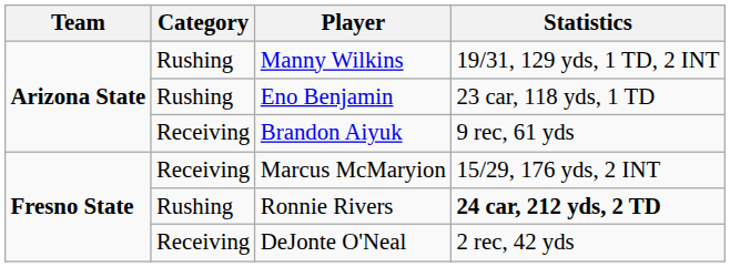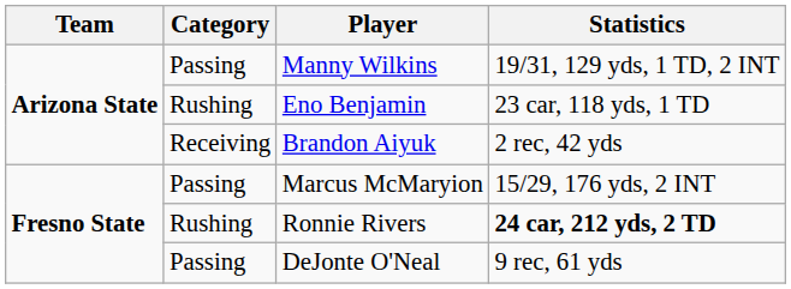Manny Wilkins | Category: Rushing -> Passing
Brandon Aiyuk | Statistics: 9 rec, 61 yds -> 2 rec, 42 yds
Marcus McMaryion | Category: Receiving -> Passing
DeJonte O'Neal | Category: Receiving -> Passing
DeJonte O'Neal | Statistics: 2 rec, 42 yds -> 9 rec, 61 yds
